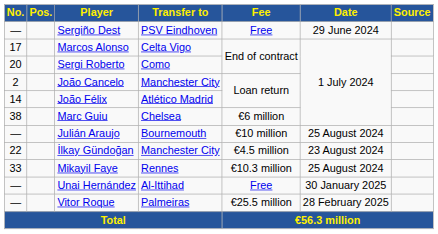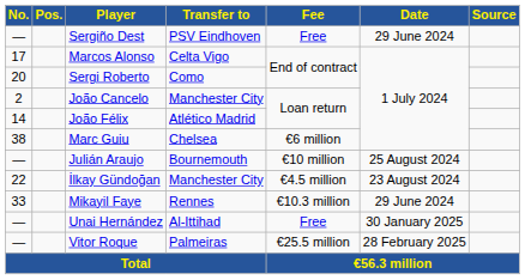Mikayil Faye | Date: 25 August 2024 -> 29 June 2024
